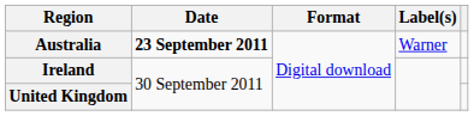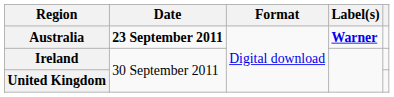Australia | Label(s): normal -> bold
